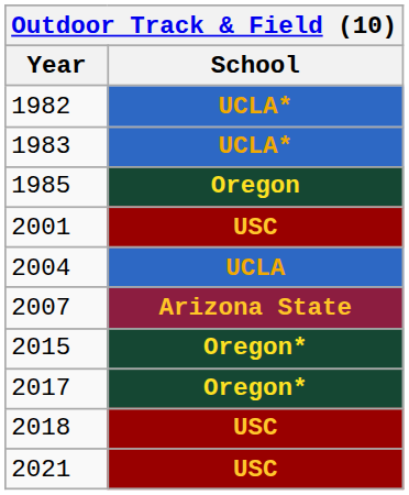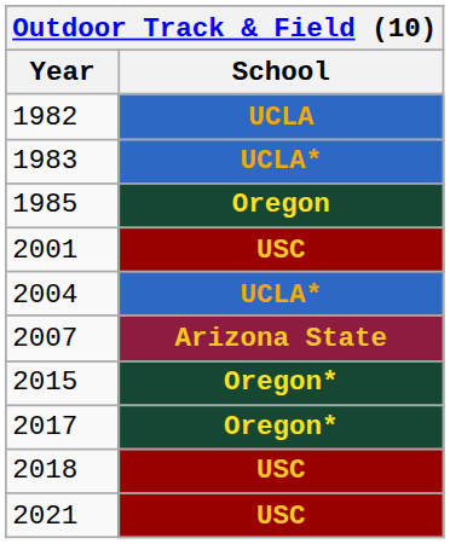1982 | School: UCLA* -> UCLA
2004 | School: UCLA -> UCLA*
